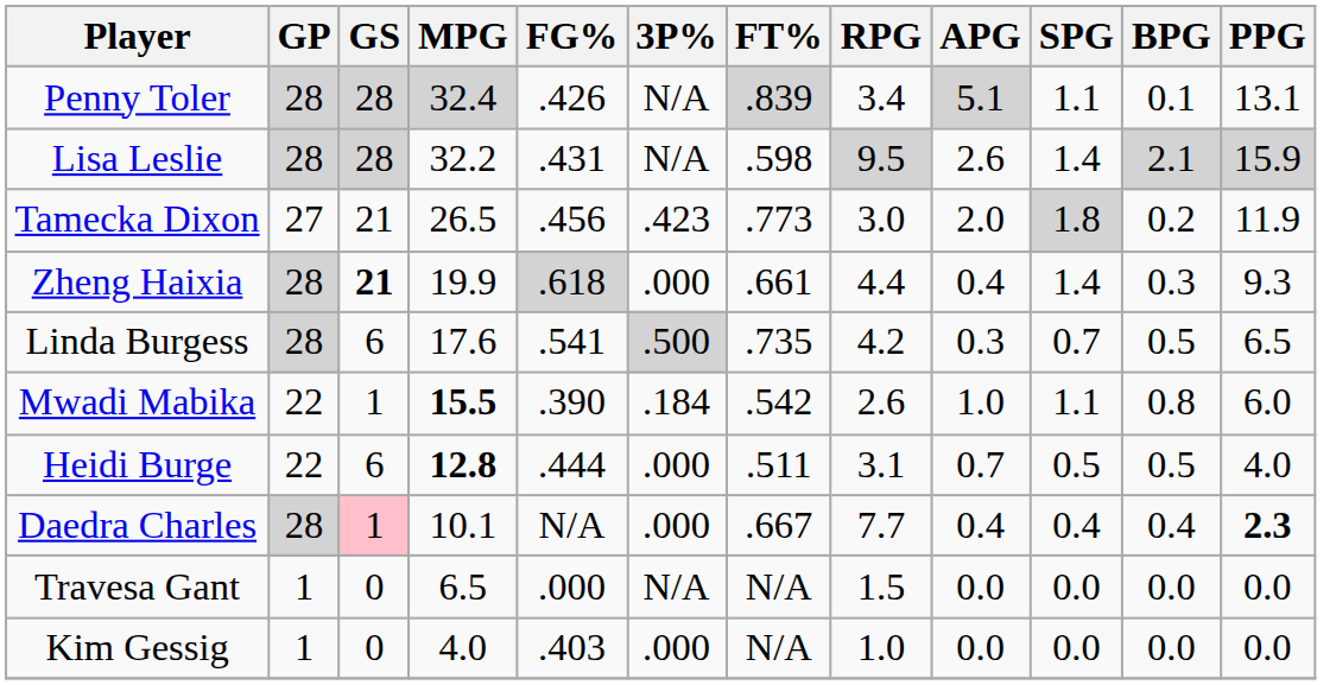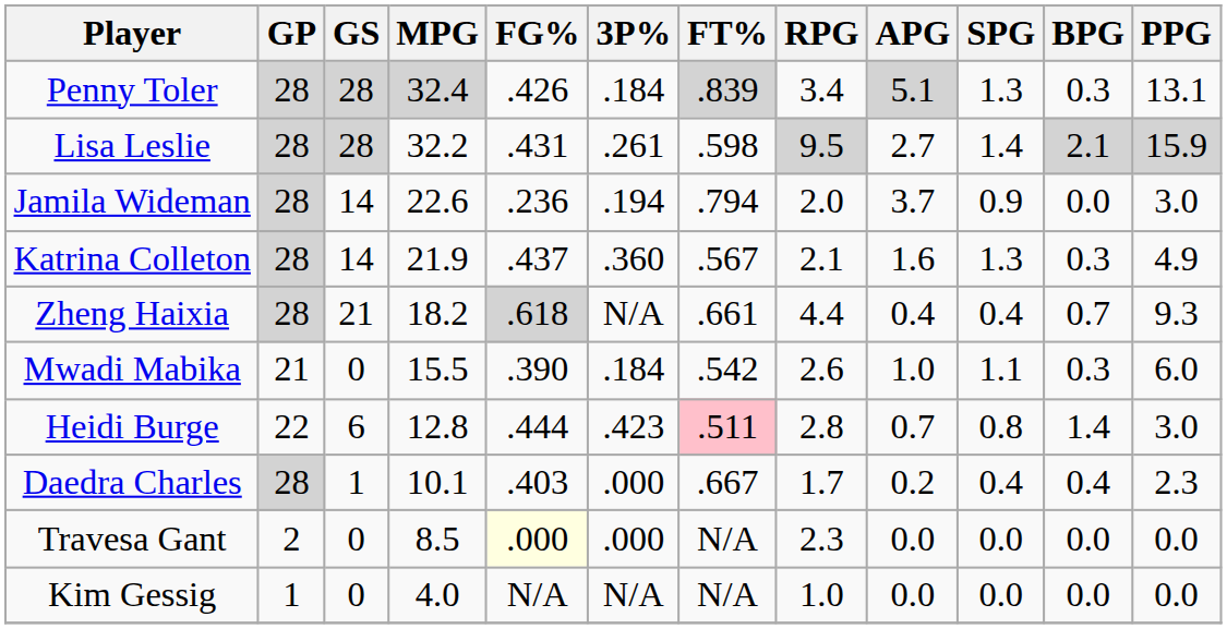Penny Toler | 3P%: N/A -> .184
Penny Toler | SPG: 1.1 -> 1.3
Penny Toler | BPG: 0.1 -> 0.3
Lisa Leslie | 3P%: N/A -> .261
Lisa Leslie | APG: 2.6 -> 2.7
- row: Tamecka Dixon | 27 | 21 | 26.5 | .456 | .423 | .773 | 3.0 | 2.0 | 1.8 | 0.2 | 11.9
+ row: Jamila Wideman | 28 | 14 | 22.6 | .236 | .194 | .794 | 2.0 | 3.7 | 0.9 | 0.0 | 3.0
+ row: Katrina Colleton | 28 | 14 | 21.9 | .437 | .360 | .567 | 2.1 | 1.6 | 1.3 | 0.3 | 4.9
Zheng Haixia | GS: bold -> normal
Zheng Haixia | MPG: 19.9 -> 18.2
Zheng Haixia | 3P%: .000 -> N/A
Zheng Haixia | SPG: 1.4 -> 0.4
Zheng Haixia | BPG: 0.3 -> 0.7
- row: Linda Burgess | 28 | 6 | 17.6 | .541 | .500 | .735 | 4.2 | 0.3 | 0.7 | 0.5 | 6.5
Mwadi Mabika | GP: 22 -> 21
Mwadi Mabika | GS: 1 -> 0
Mwadi Mabika | MPG: bold -> normal
Mwadi Mabika | BPG: 0.8 -> 0.3
Heidi Burge | MPG: bold -> normal
Heidi Burge | 3P%: .000 -> .423
Heidi Burge | FT%: no background -> pink background
Heidi Burge | RPG: 3.1 -> 2.8
Heidi Burge | SPG: 0.5 -> 0.8
Heidi Burge | BPG: 0.5 -> 1.4
Heidi Burge | PPG: 4.0 -> 3.0
Daedra Charles | GS: pink background -> no background
Daedra Charles | FG%: N/A -> .403
Daedra Charles | RPG: 7.7 -> 1.7
Daedra Charles | APG: 0.4 -> 0.2
Daedra Charles | PPG: bold -> normal
Travesa Gant | GP: 1 -> 2
Travesa Gant | MPG: 6.5 -> 8.5
Travesa Gant | FG%: no background -> lightyellow background
Travesa Gant | 3P%: N/A -> .000
Travesa Gant | RPG: 1.5 -> 2.3
Kim Gessig | FG%: .403 -> N/A
Kim Gessig | 3P%: .000 -> N/A
